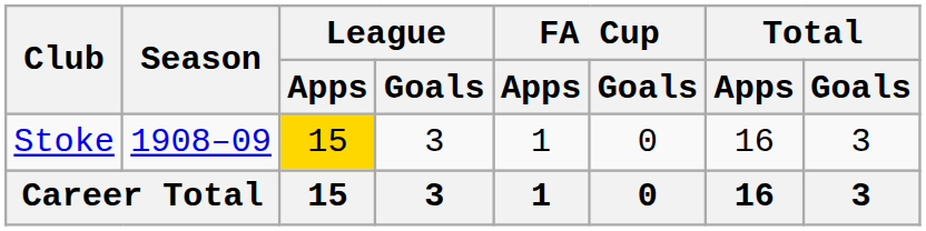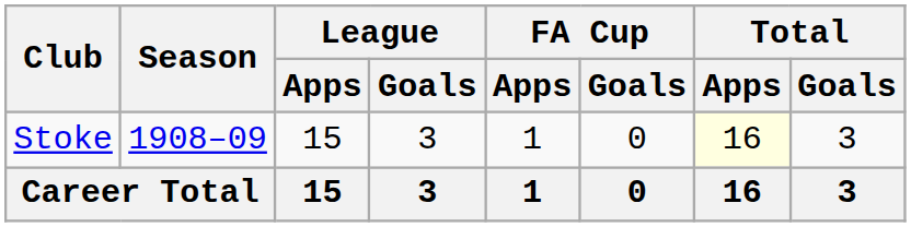Stoke | League / Apps: gold background -> no background
Stoke | Total / Apps: no background -> lightyellow background
